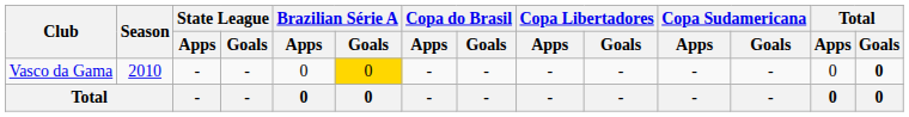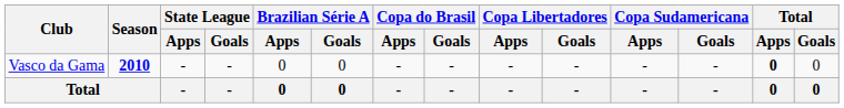Vasco da Gama | Season: normal -> bold
Vasco da Gama | Brazilian Série A / Goals: gold background -> no background
Vasco da Gama | Total / Apps: normal -> bold
Vasco da Gama | Total / Goals: bold -> normal
